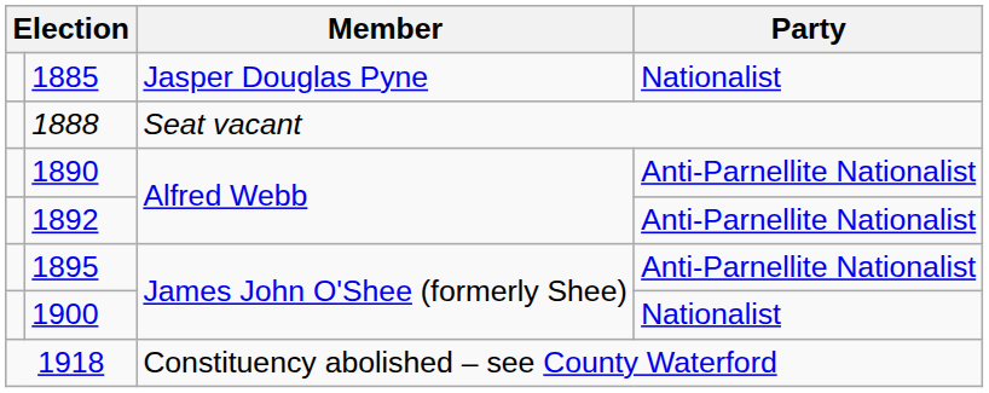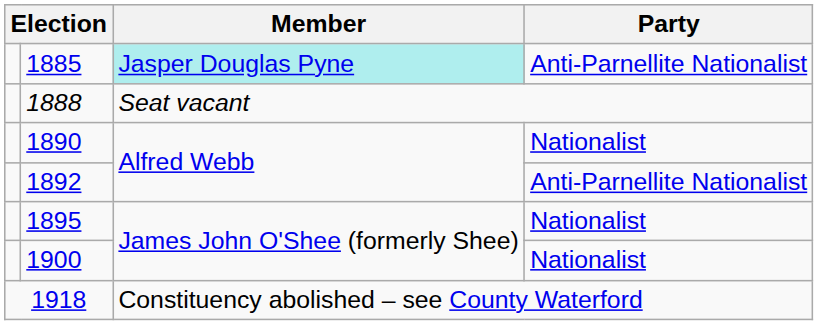1885 | Member: no background -> paleturquoise background
1885 | Party: Nationalist -> Anti-Parnellite Nationalist
1890 | Party: Anti-Parnellite Nationalist -> Nationalist
1895 | Party: Anti-Parnellite Nationalist -> Nationalist
